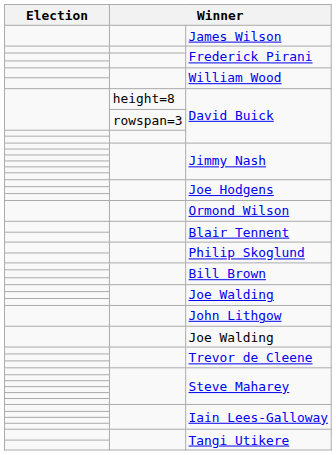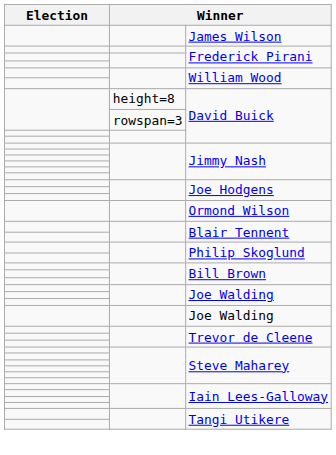- row: John Lithgow
